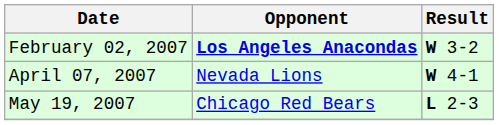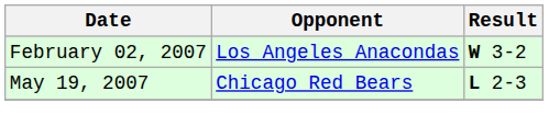February 02, 2007 | Opponent: bold -> normal
- row: April 07, 2007 | Nevada Lions | W 4-1
